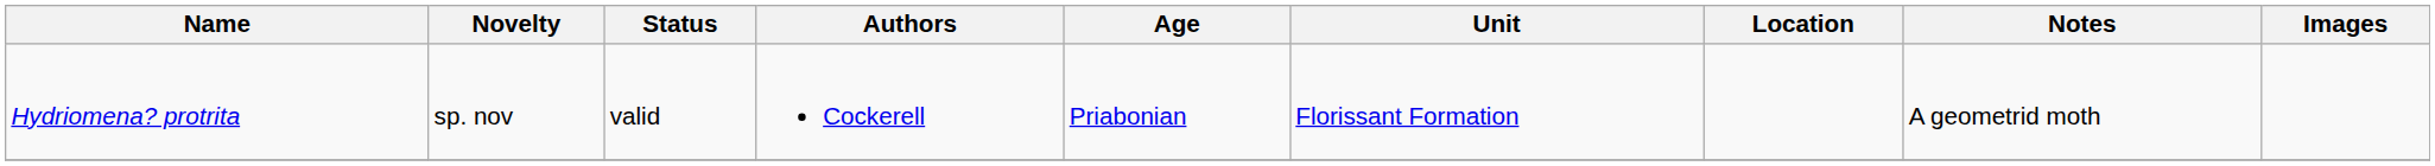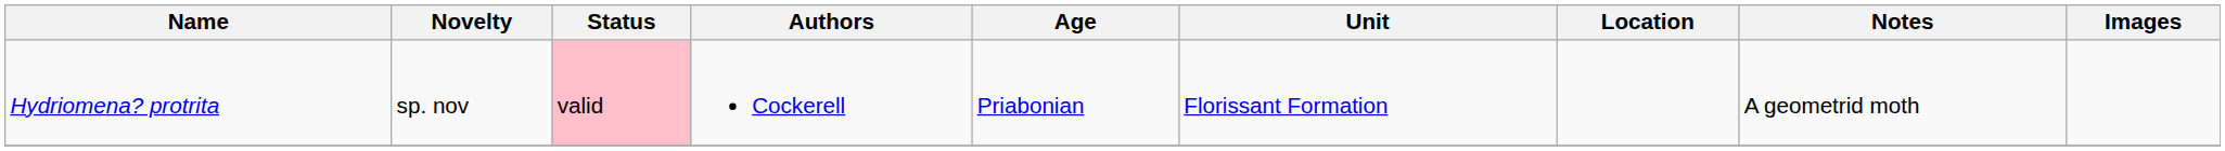Hydriomena? protrita | Status: no background -> pink background
